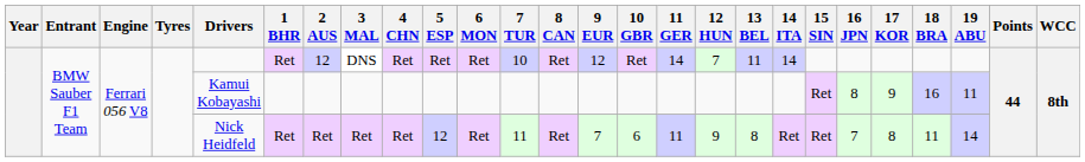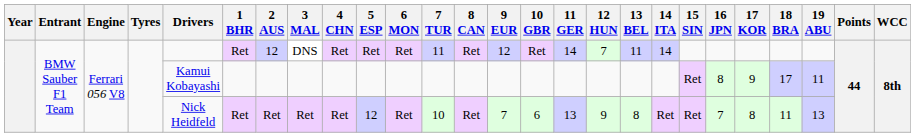row 2 | 7 TUR: 10 -> 11
row 3 | 18 BRA: 16 -> 17
row 4 | 7 TUR: 11 -> 10
row 4 | 11 GER: 11 -> 13
row 4 | 19 ABU: 14 -> 13
